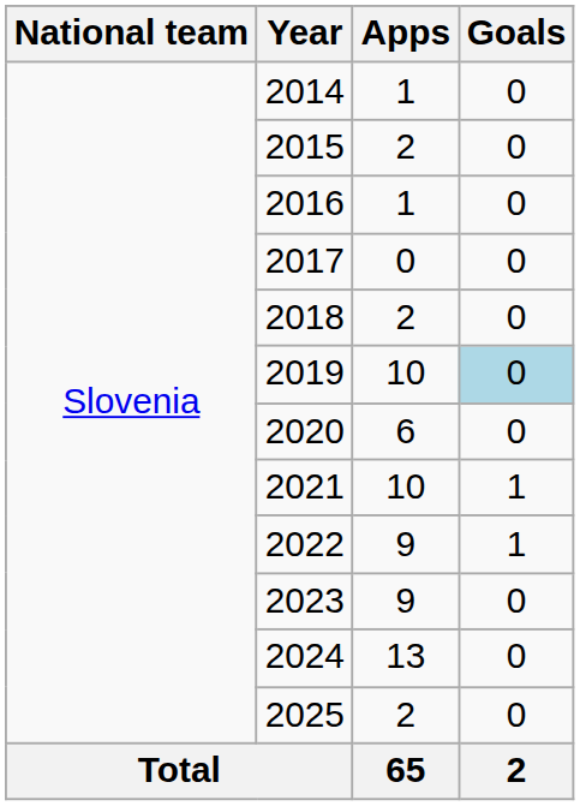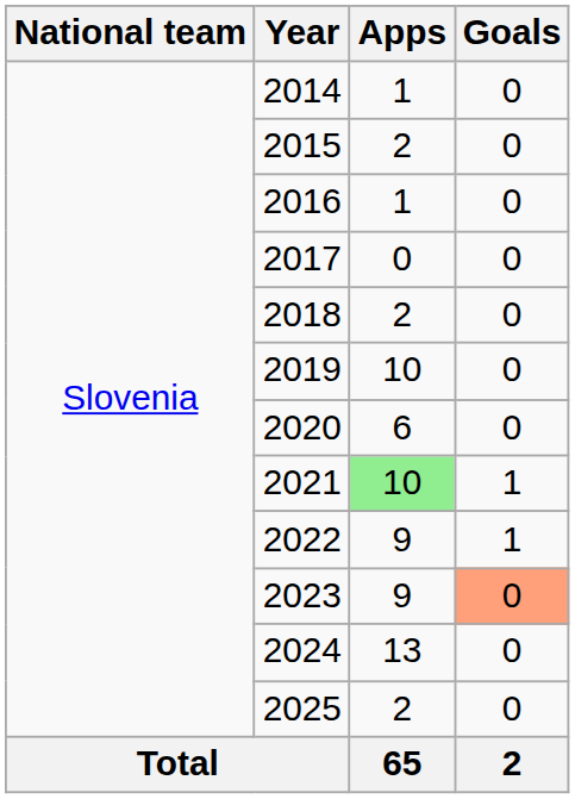2019 | Goals: lightblue background -> no background
2021 | Apps: no background -> lightgreen background
2023 | Goals: no background -> lightsalmon background
